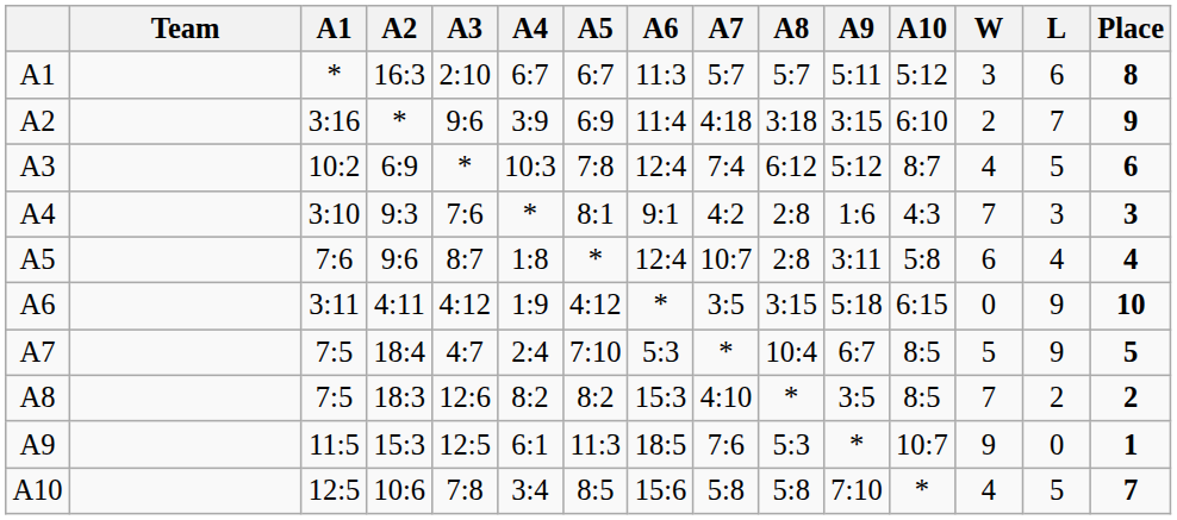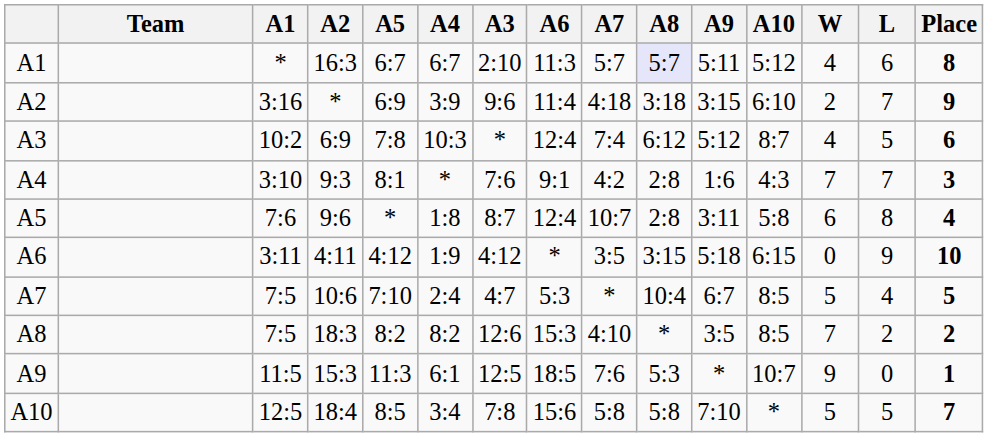columns swapped: A3 <-> A5
row 2 | A8: no background -> lavender background
row 2 | W: 3 -> 4
row 5 | L: 3 -> 7
row 6 | L: 4 -> 8
row 8 | A2: 18:4 -> 10:6
row 8 | L: 9 -> 4
row 11 | A2: 10:6 -> 18:4
row 11 | W: 4 -> 5
